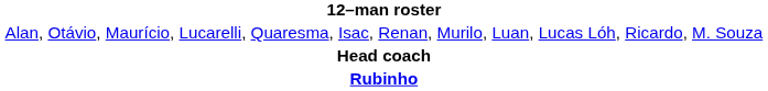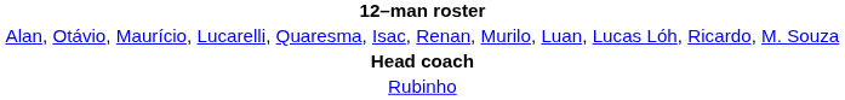row 4 | column 1: bold -> normal
